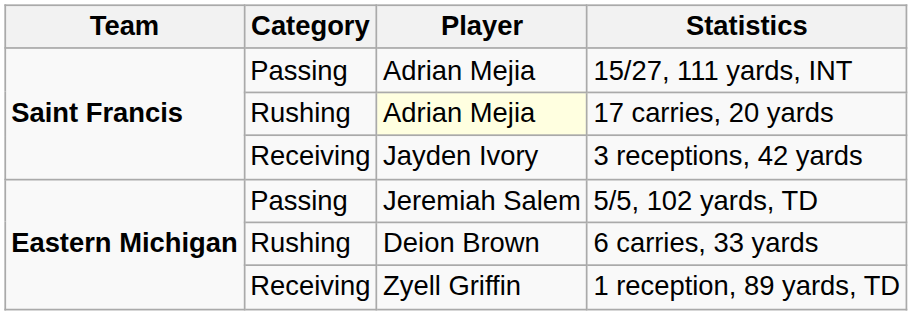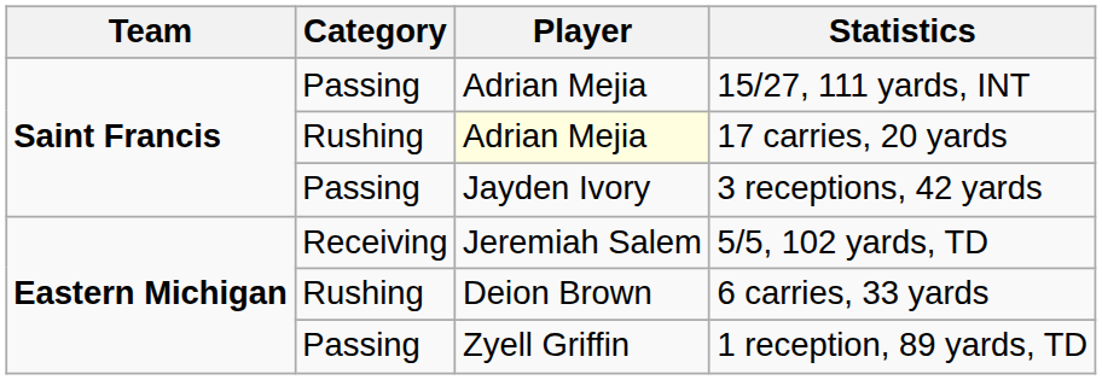3 receptions, 42 yards | Category: Receiving -> Passing
5/5, 102 yards, TD | Category: Passing -> Receiving
1 reception, 89 yards, TD | Category: Receiving -> Passing
